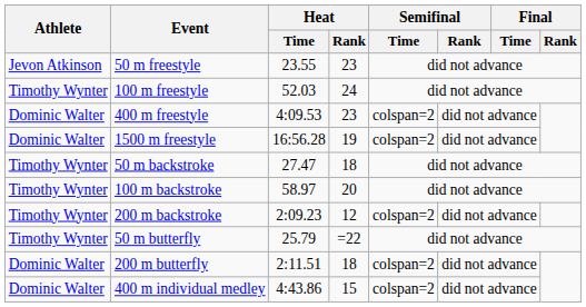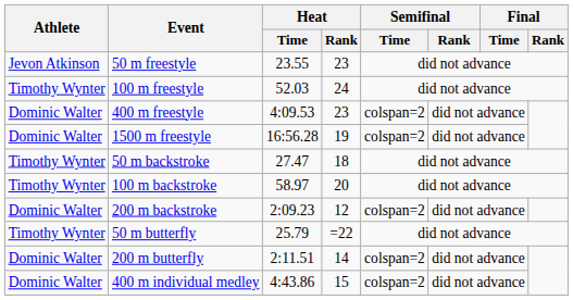200 m backstroke | Athlete: Timothy Wynter -> Dominic Walter
200 m butterfly | Heat / Rank: 18 -> 14
